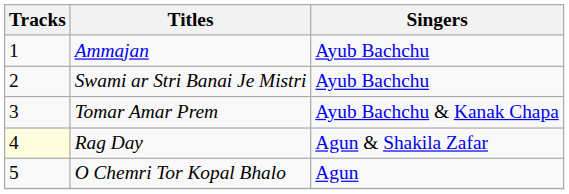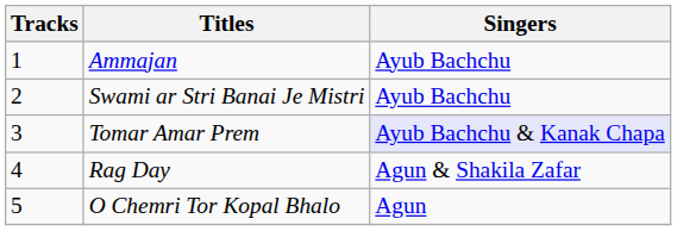Tomar Amar Prem | Singers: no background -> lavender background
Rag Day | Tracks: lightyellow background -> no background
